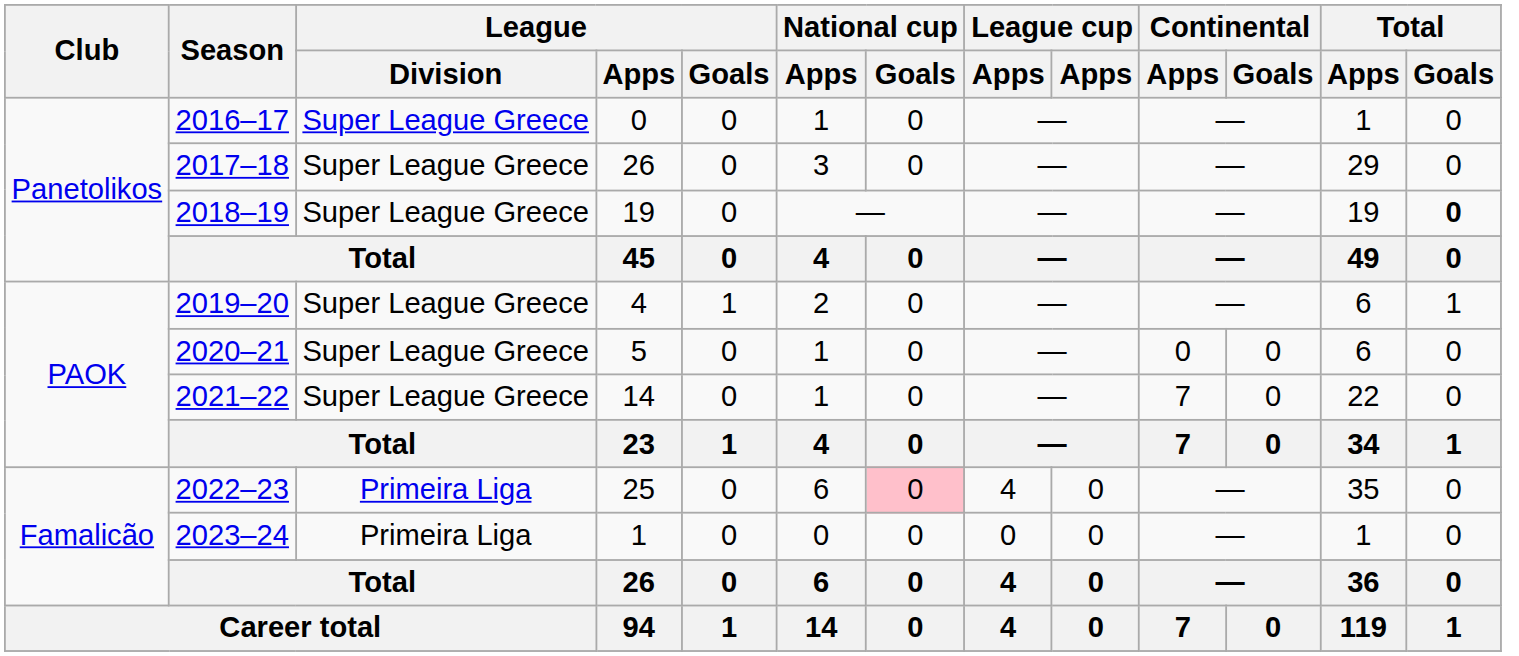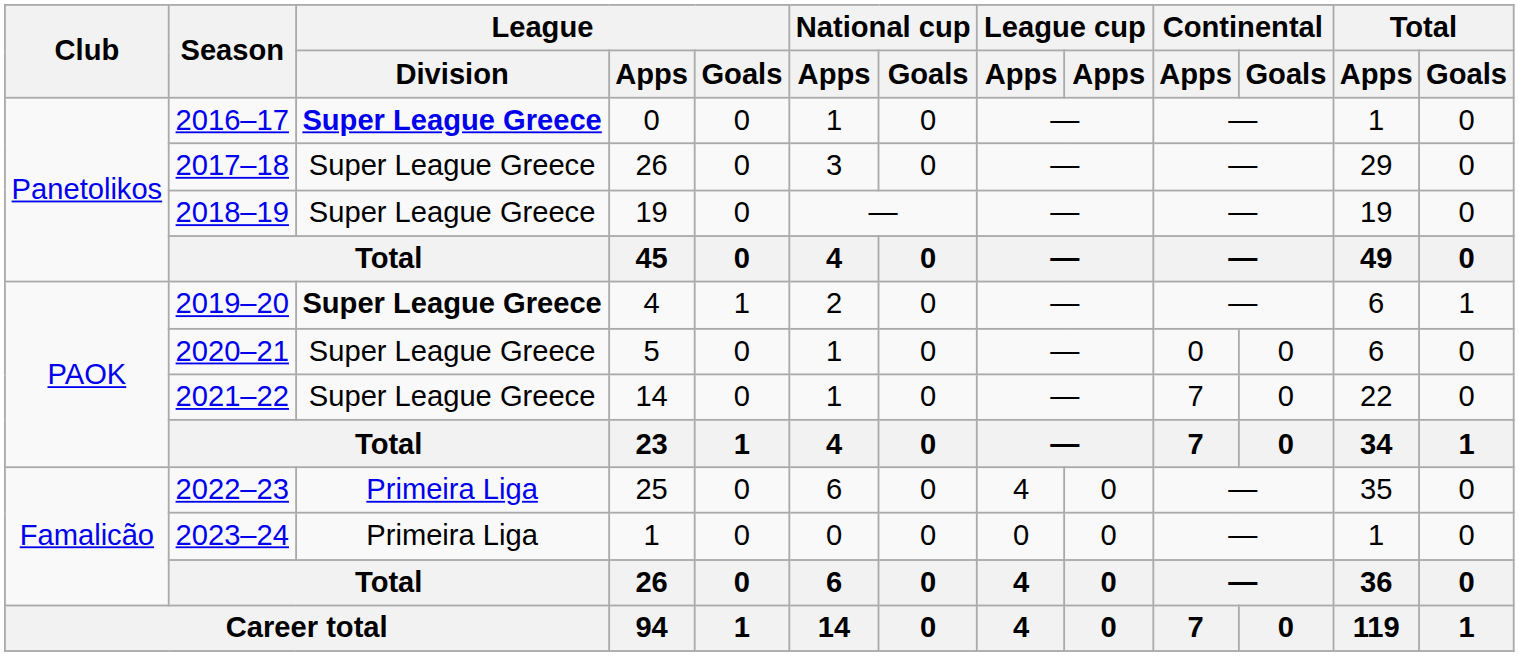2016–17 | League / Division: normal -> bold
2018–19 | Total / Goals: bold -> normal
2019–20 | League / Division: normal -> bold
2022–23 | National cup / Goals: pink background -> no background
